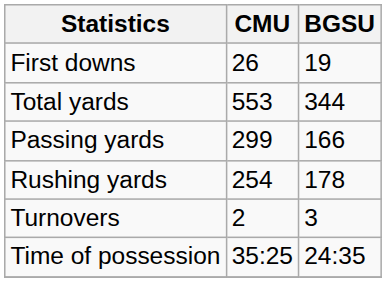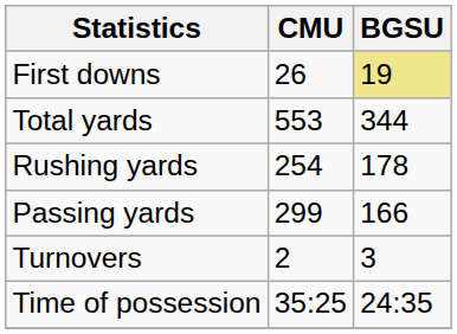First downs | BGSU: no background -> khaki background
rows swapped: Rushing yards <-> Passing yards
